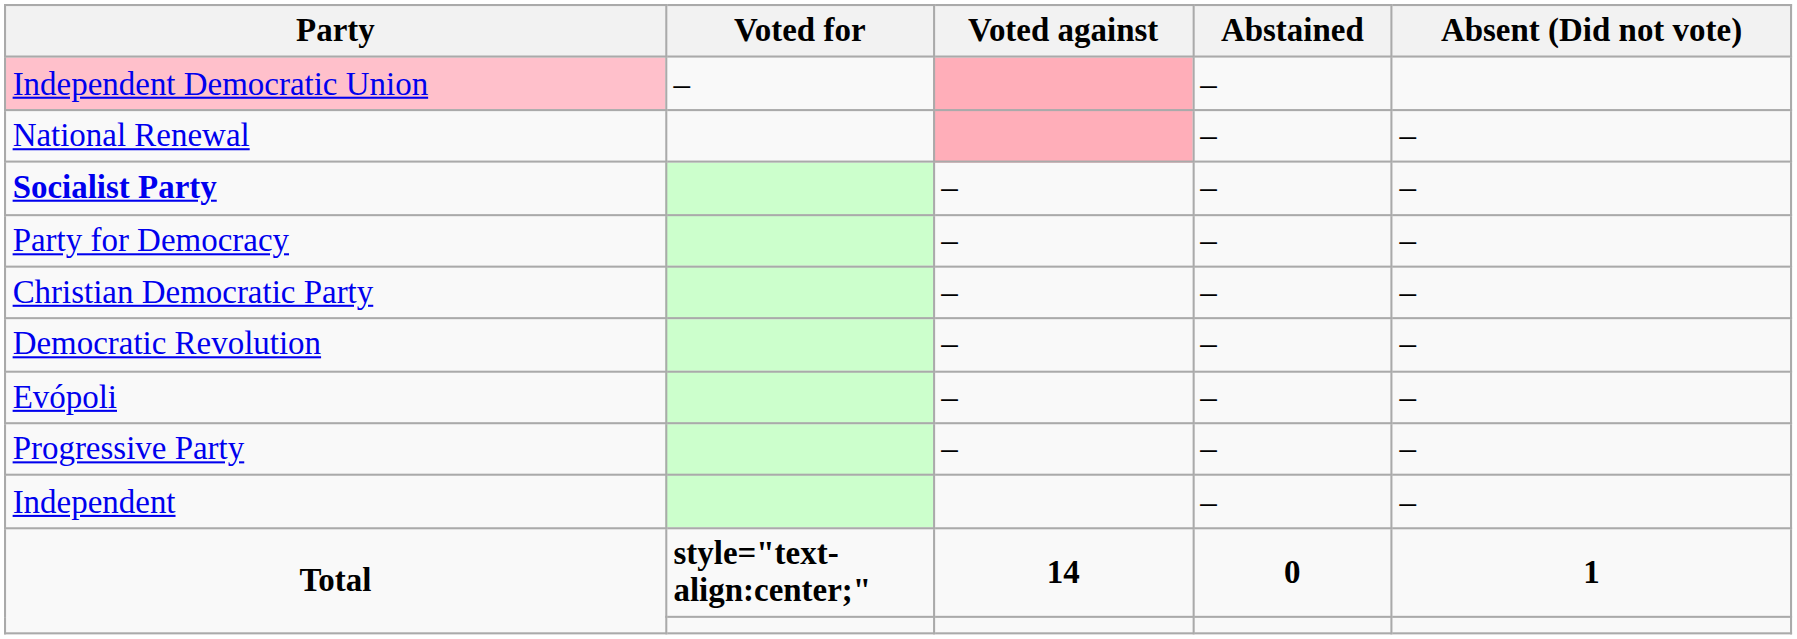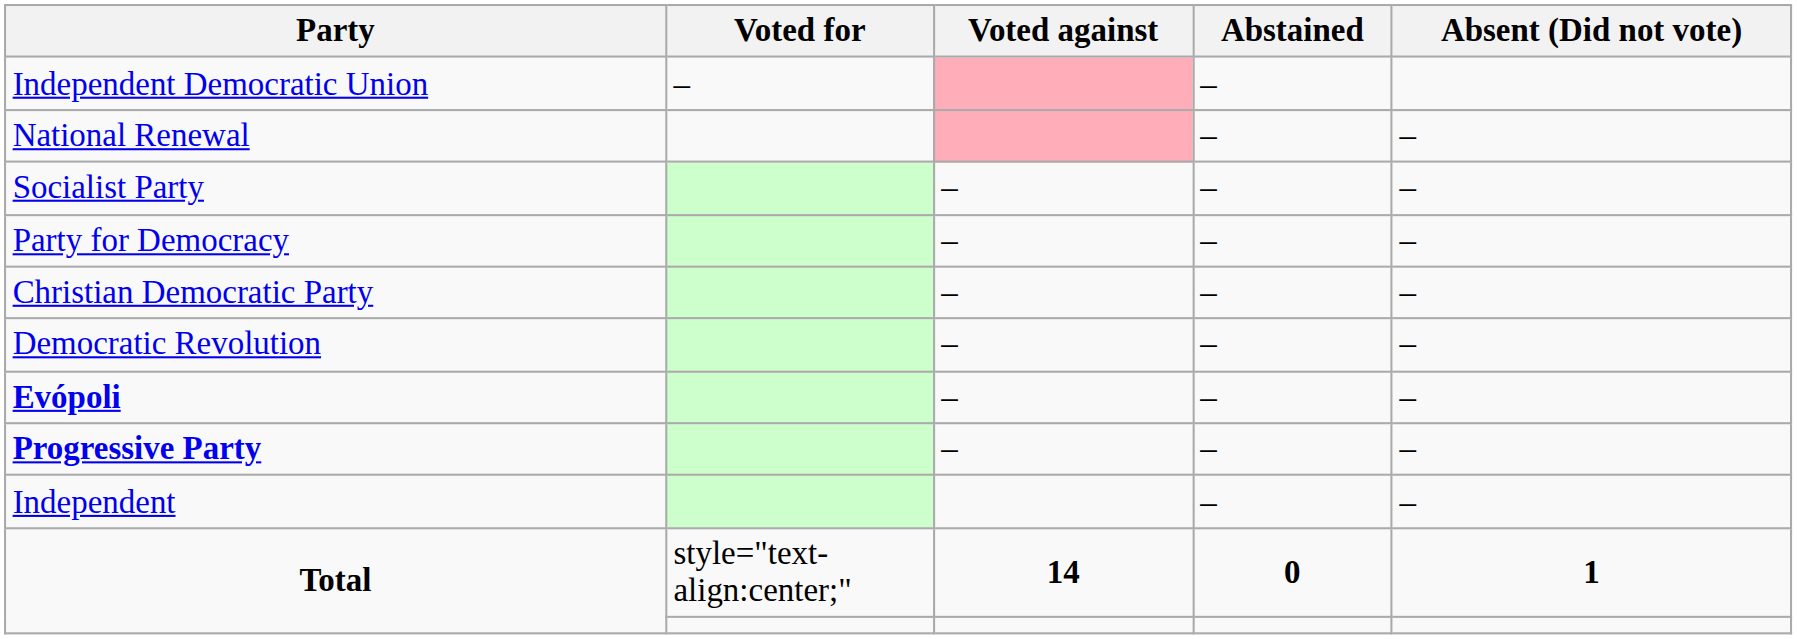Independent Democratic Union | Party: pink background -> no background
Socialist Party | Party: bold -> normal
Evópoli | Party: normal -> bold
Progressive Party | Party: normal -> bold
Total / style="text-align:center;" | Voted for: bold -> normal
